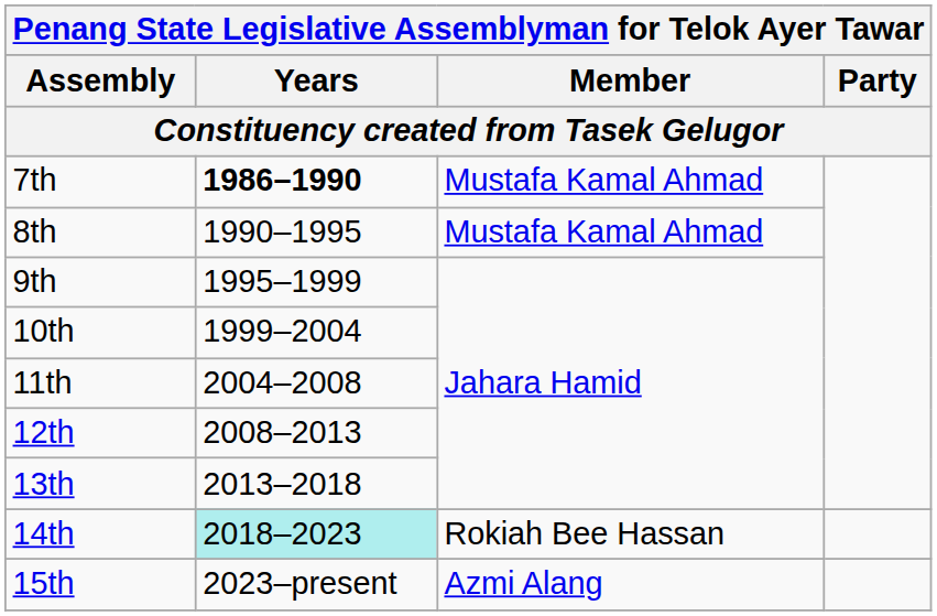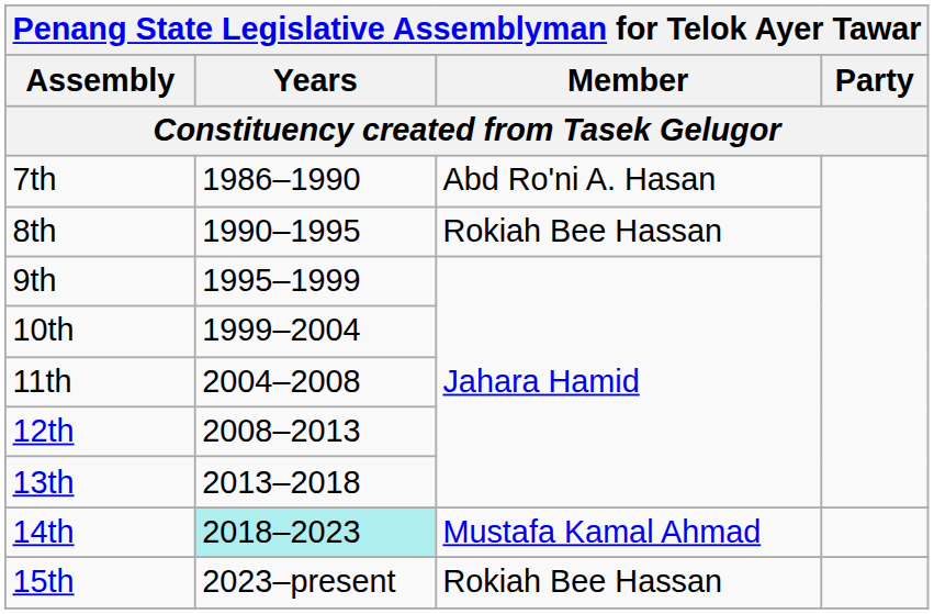7th | Years: bold -> normal
7th | Member: Mustafa Kamal Ahmad -> Abd Ro'ni A. Hasan
8th | Member: Mustafa Kamal Ahmad -> Rokiah Bee Hassan
14th | Member: Rokiah Bee Hassan -> Mustafa Kamal Ahmad
15th | Member: Azmi Alang -> Rokiah Bee Hassan
